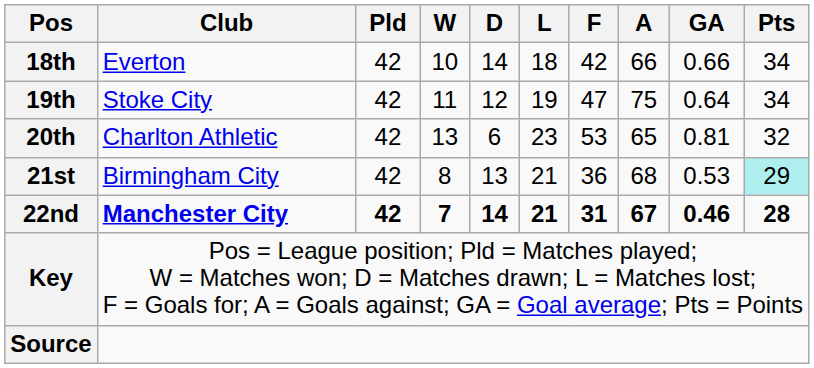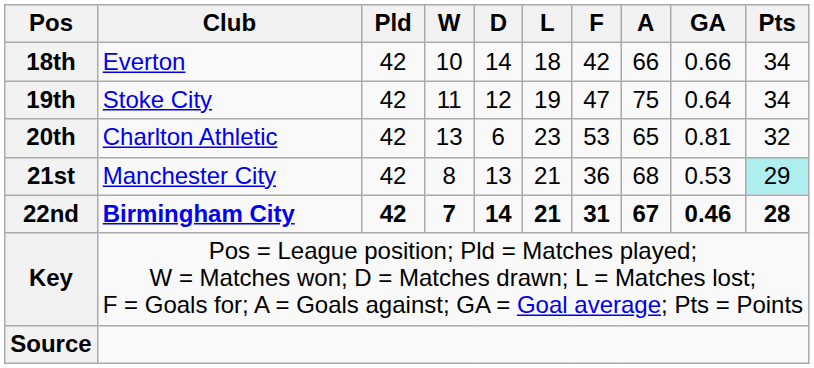21st | Club: Birmingham City -> Manchester City
22nd | Club: Manchester City -> Birmingham City
